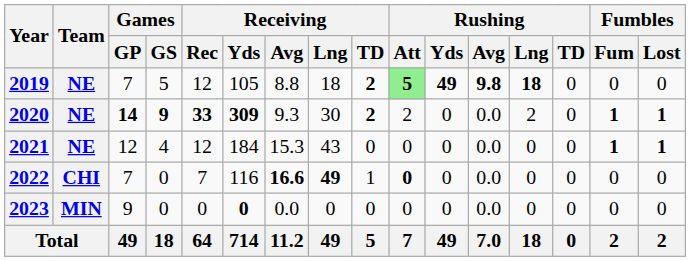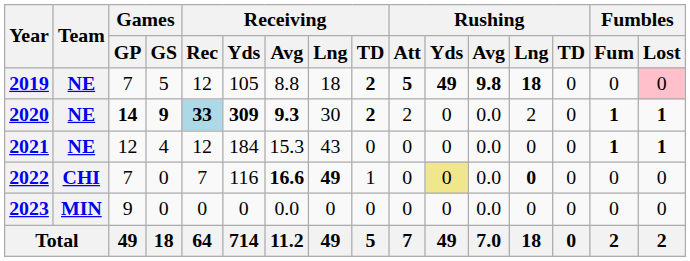2019 | Rushing / Att: lightgreen background -> no background
2019 | Fumbles / Lost: no background -> pink background
2020 | Receiving / Rec: no background -> lightblue background
2020 | Receiving / Avg: normal -> bold
2022 | Rushing / Att: bold -> normal
2022 | Rushing / Yds: no background -> khaki background
2022 | Rushing / Lng: normal -> bold
2023 | Receiving / Yds: bold -> normal
